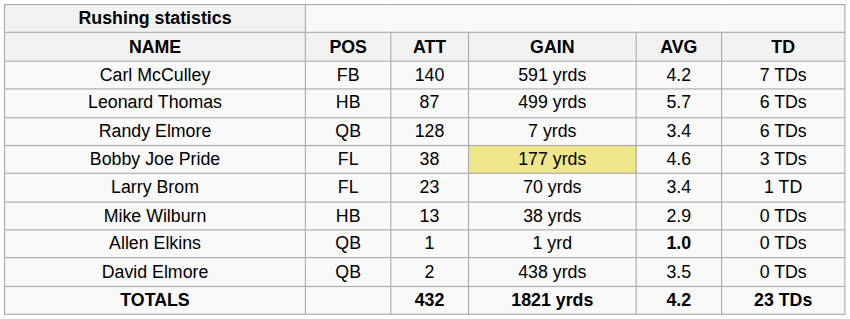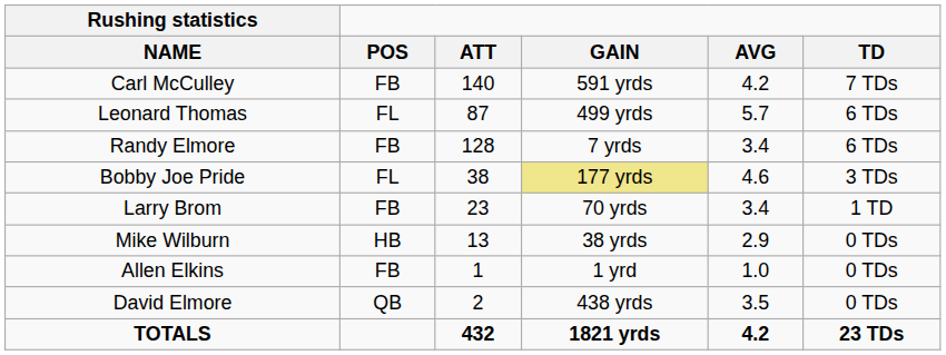Leonard Thomas | POS: HB -> FL
Randy Elmore | POS: QB -> FB
Larry Brom | POS: FL -> FB
Allen Elkins | POS: QB -> FB
Allen Elkins | AVG: bold -> normal
